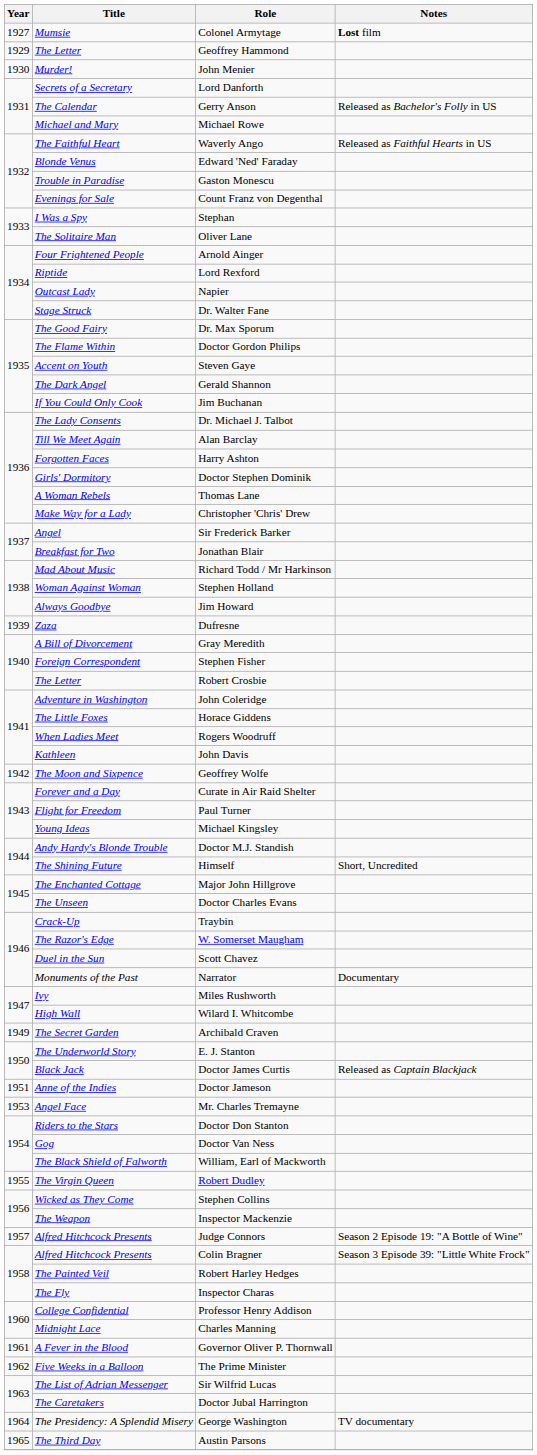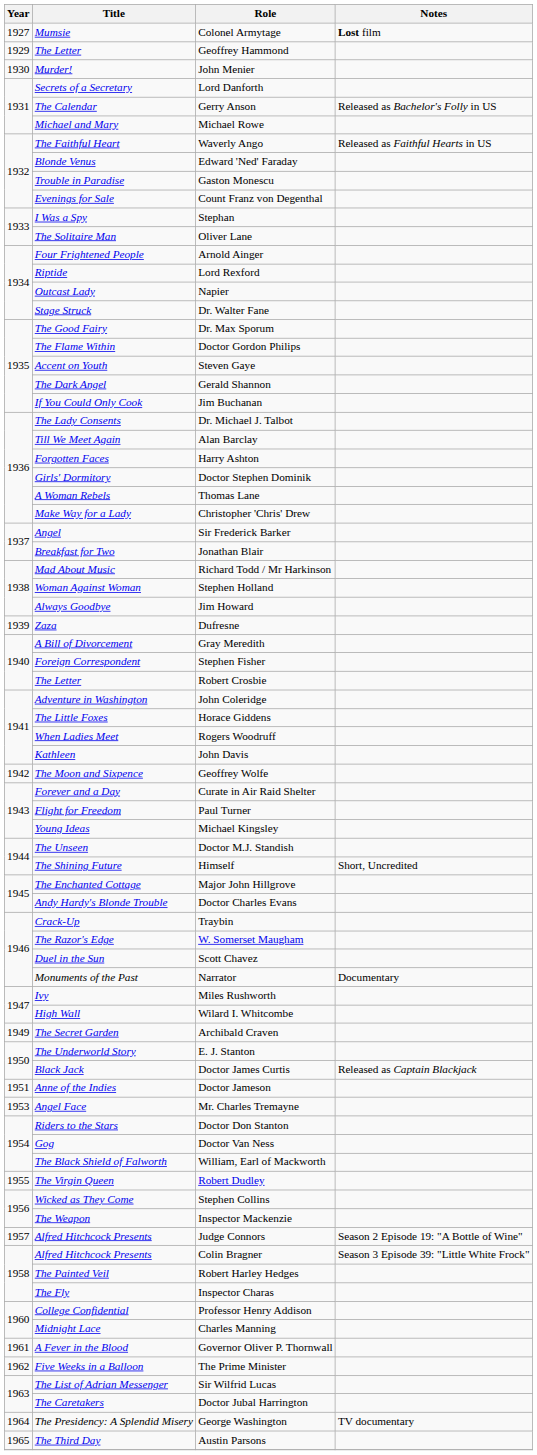Doctor M.J. Standish | Title: Andy Hardy's Blonde Trouble -> The Unseen
Doctor Charles Evans | Title: The Unseen -> Andy Hardy's Blonde Trouble
